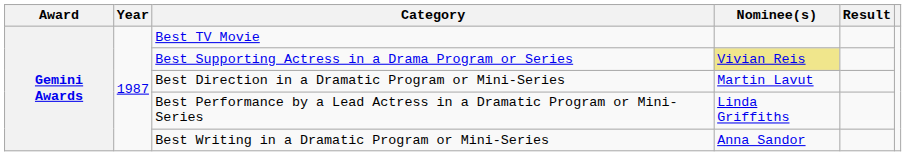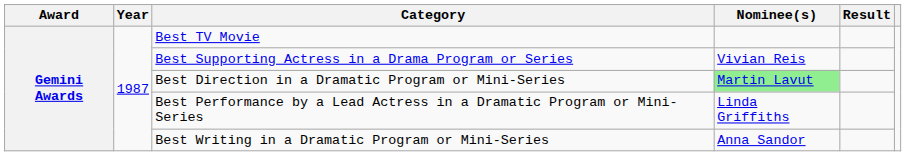Best Supporting Actress in a Drama Program or Series | Nominee(s): khaki background -> no background
Best Direction in a Dramatic Program or Mini-Series | Nominee(s): no background -> lightgreen background
